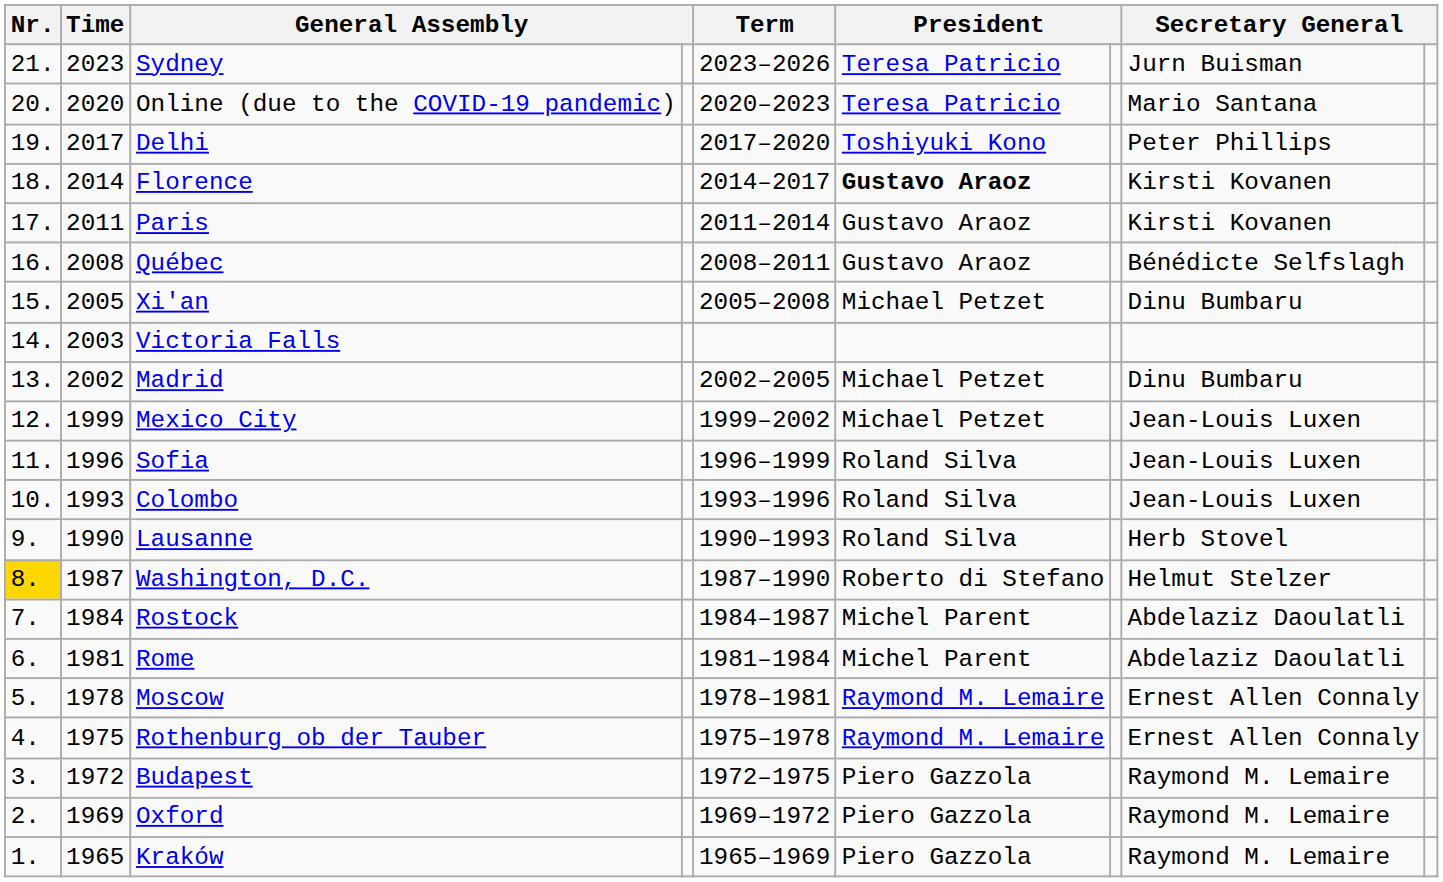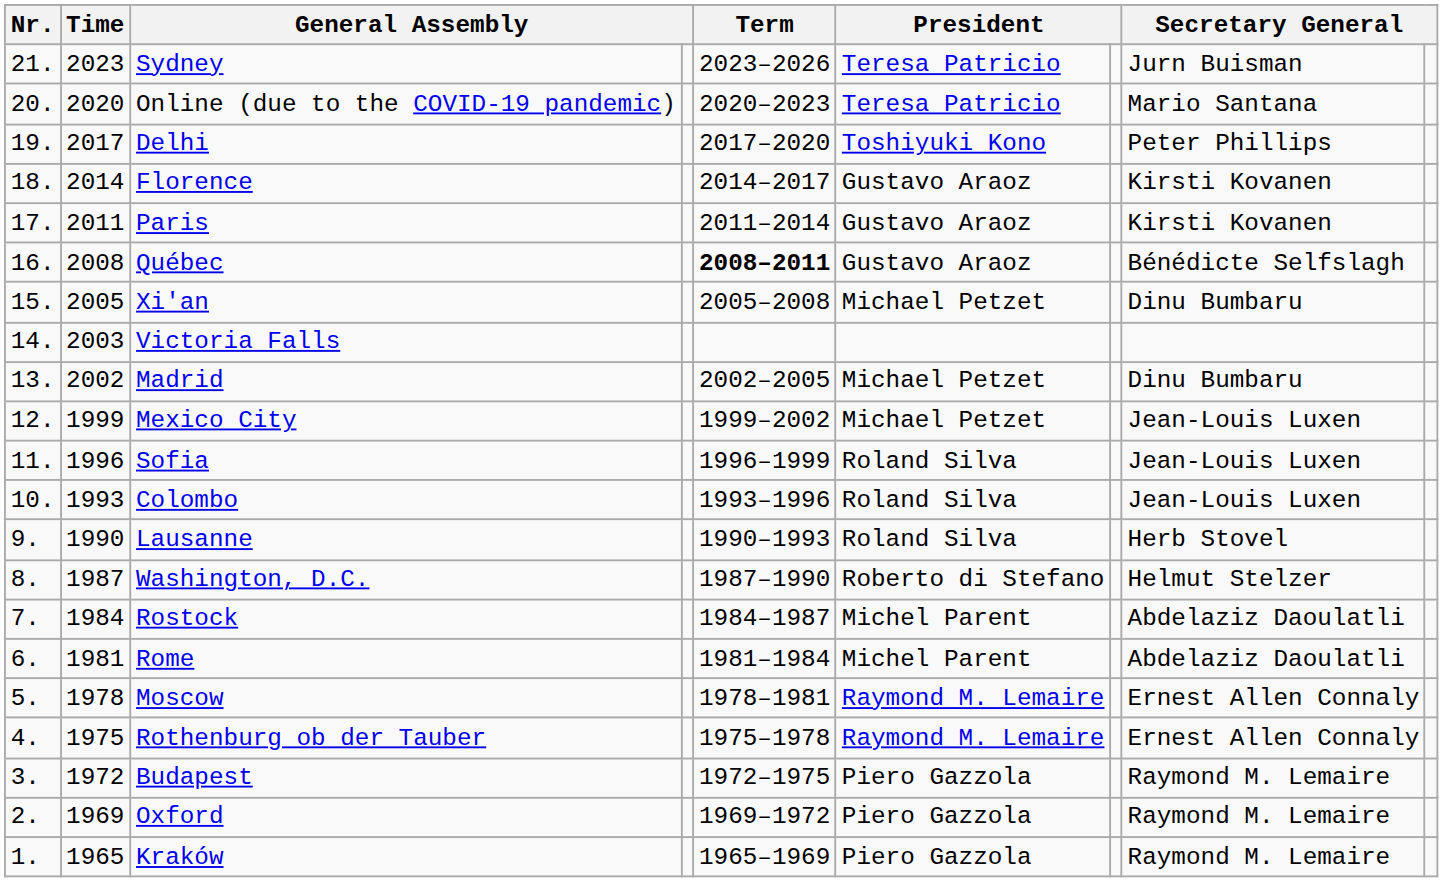Florence | column 6: bold -> normal
Québec | Term: normal -> bold
Washington, D.C. | Nr.: gold background -> no background
